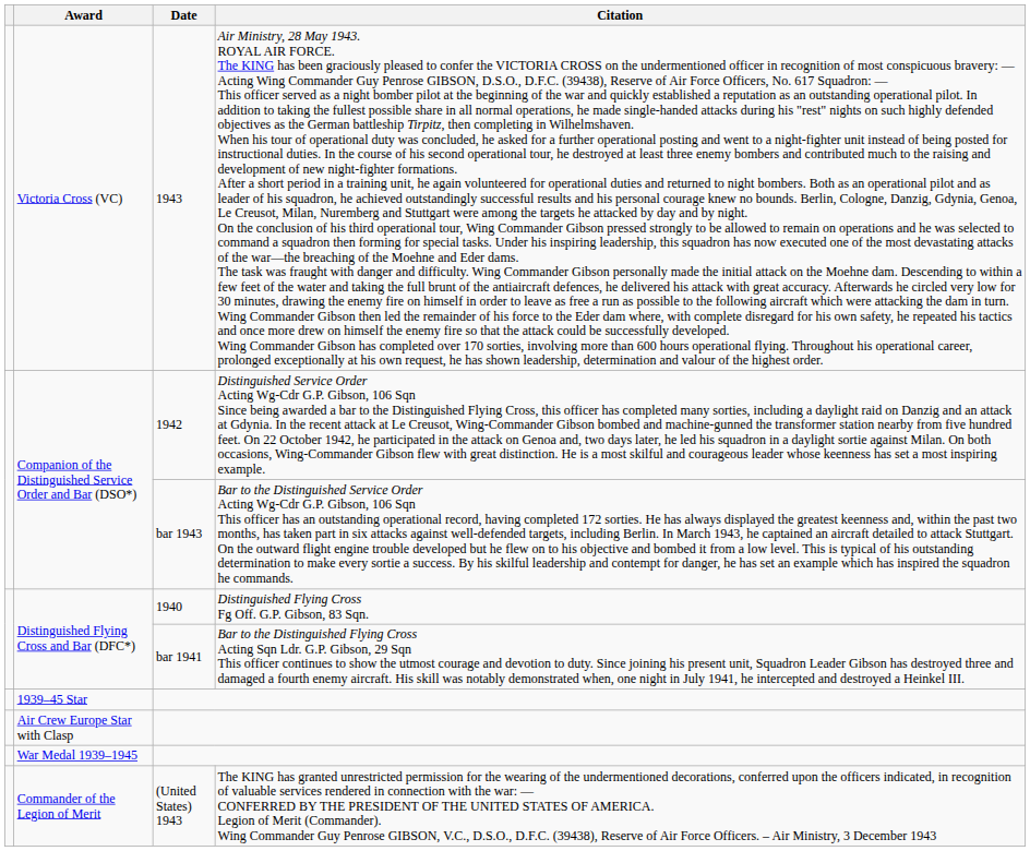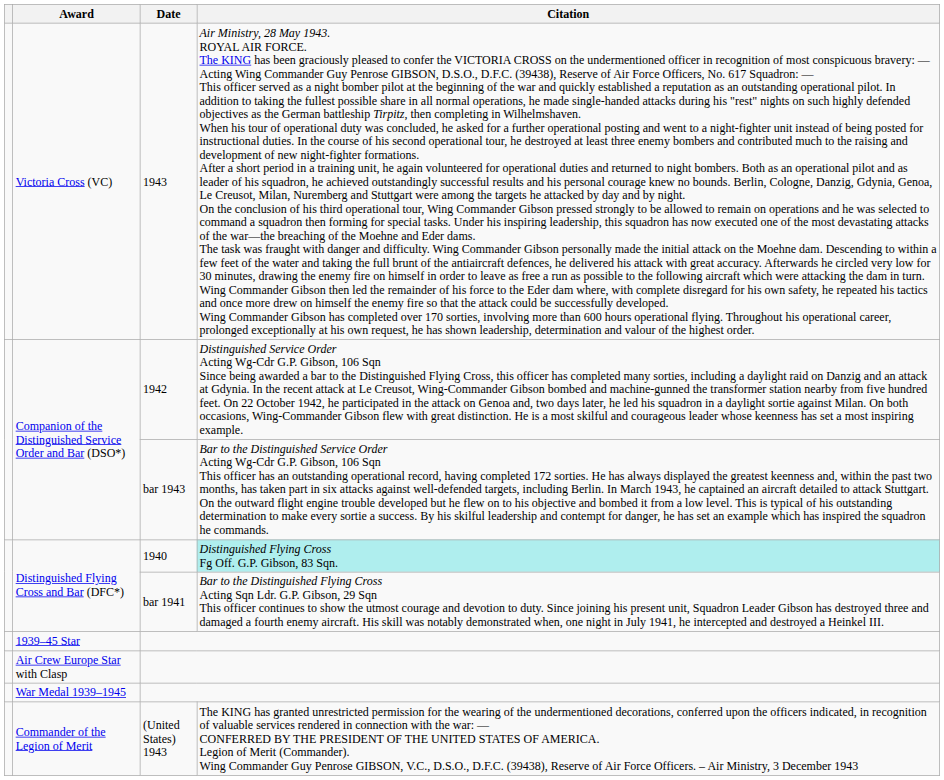Distinguished Flying Cross and Bar (DFC*) / 1940 | Citation: no background -> paleturquoise background
